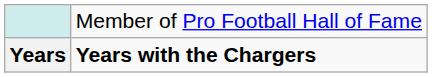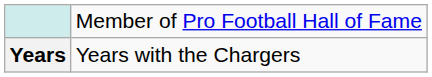Years | column 2: bold -> normal
